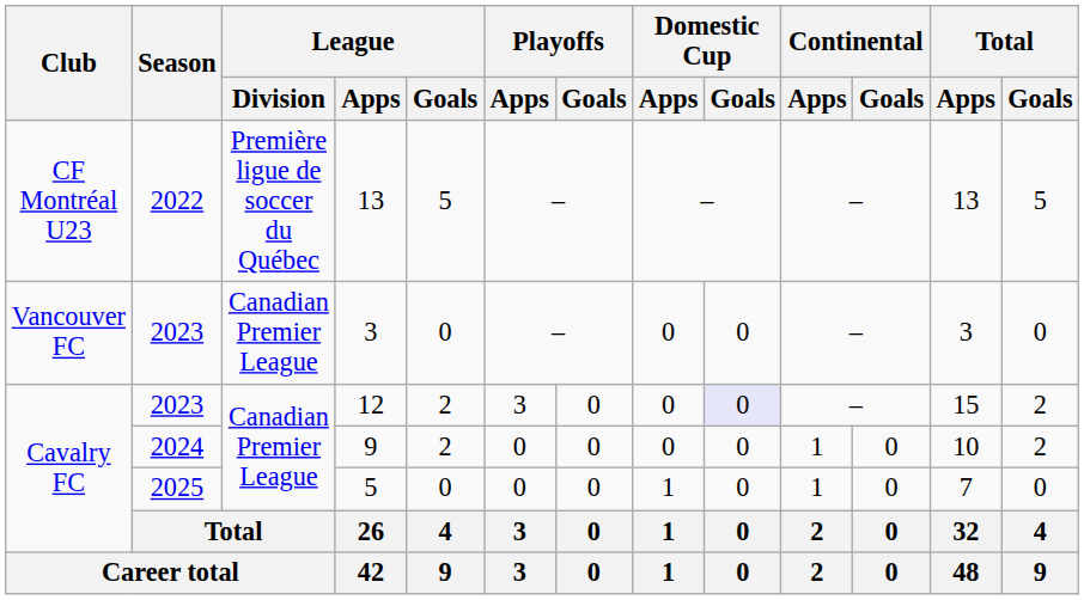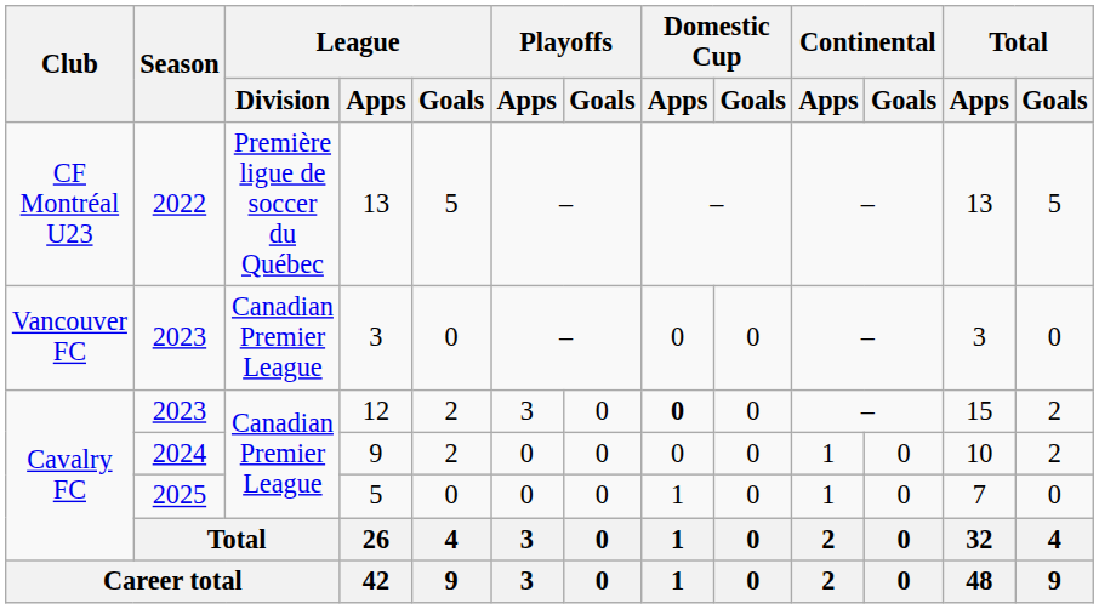12 | Domestic Cup / Apps: normal -> bold
12 | Domestic Cup / Goals: lavender background -> no background
